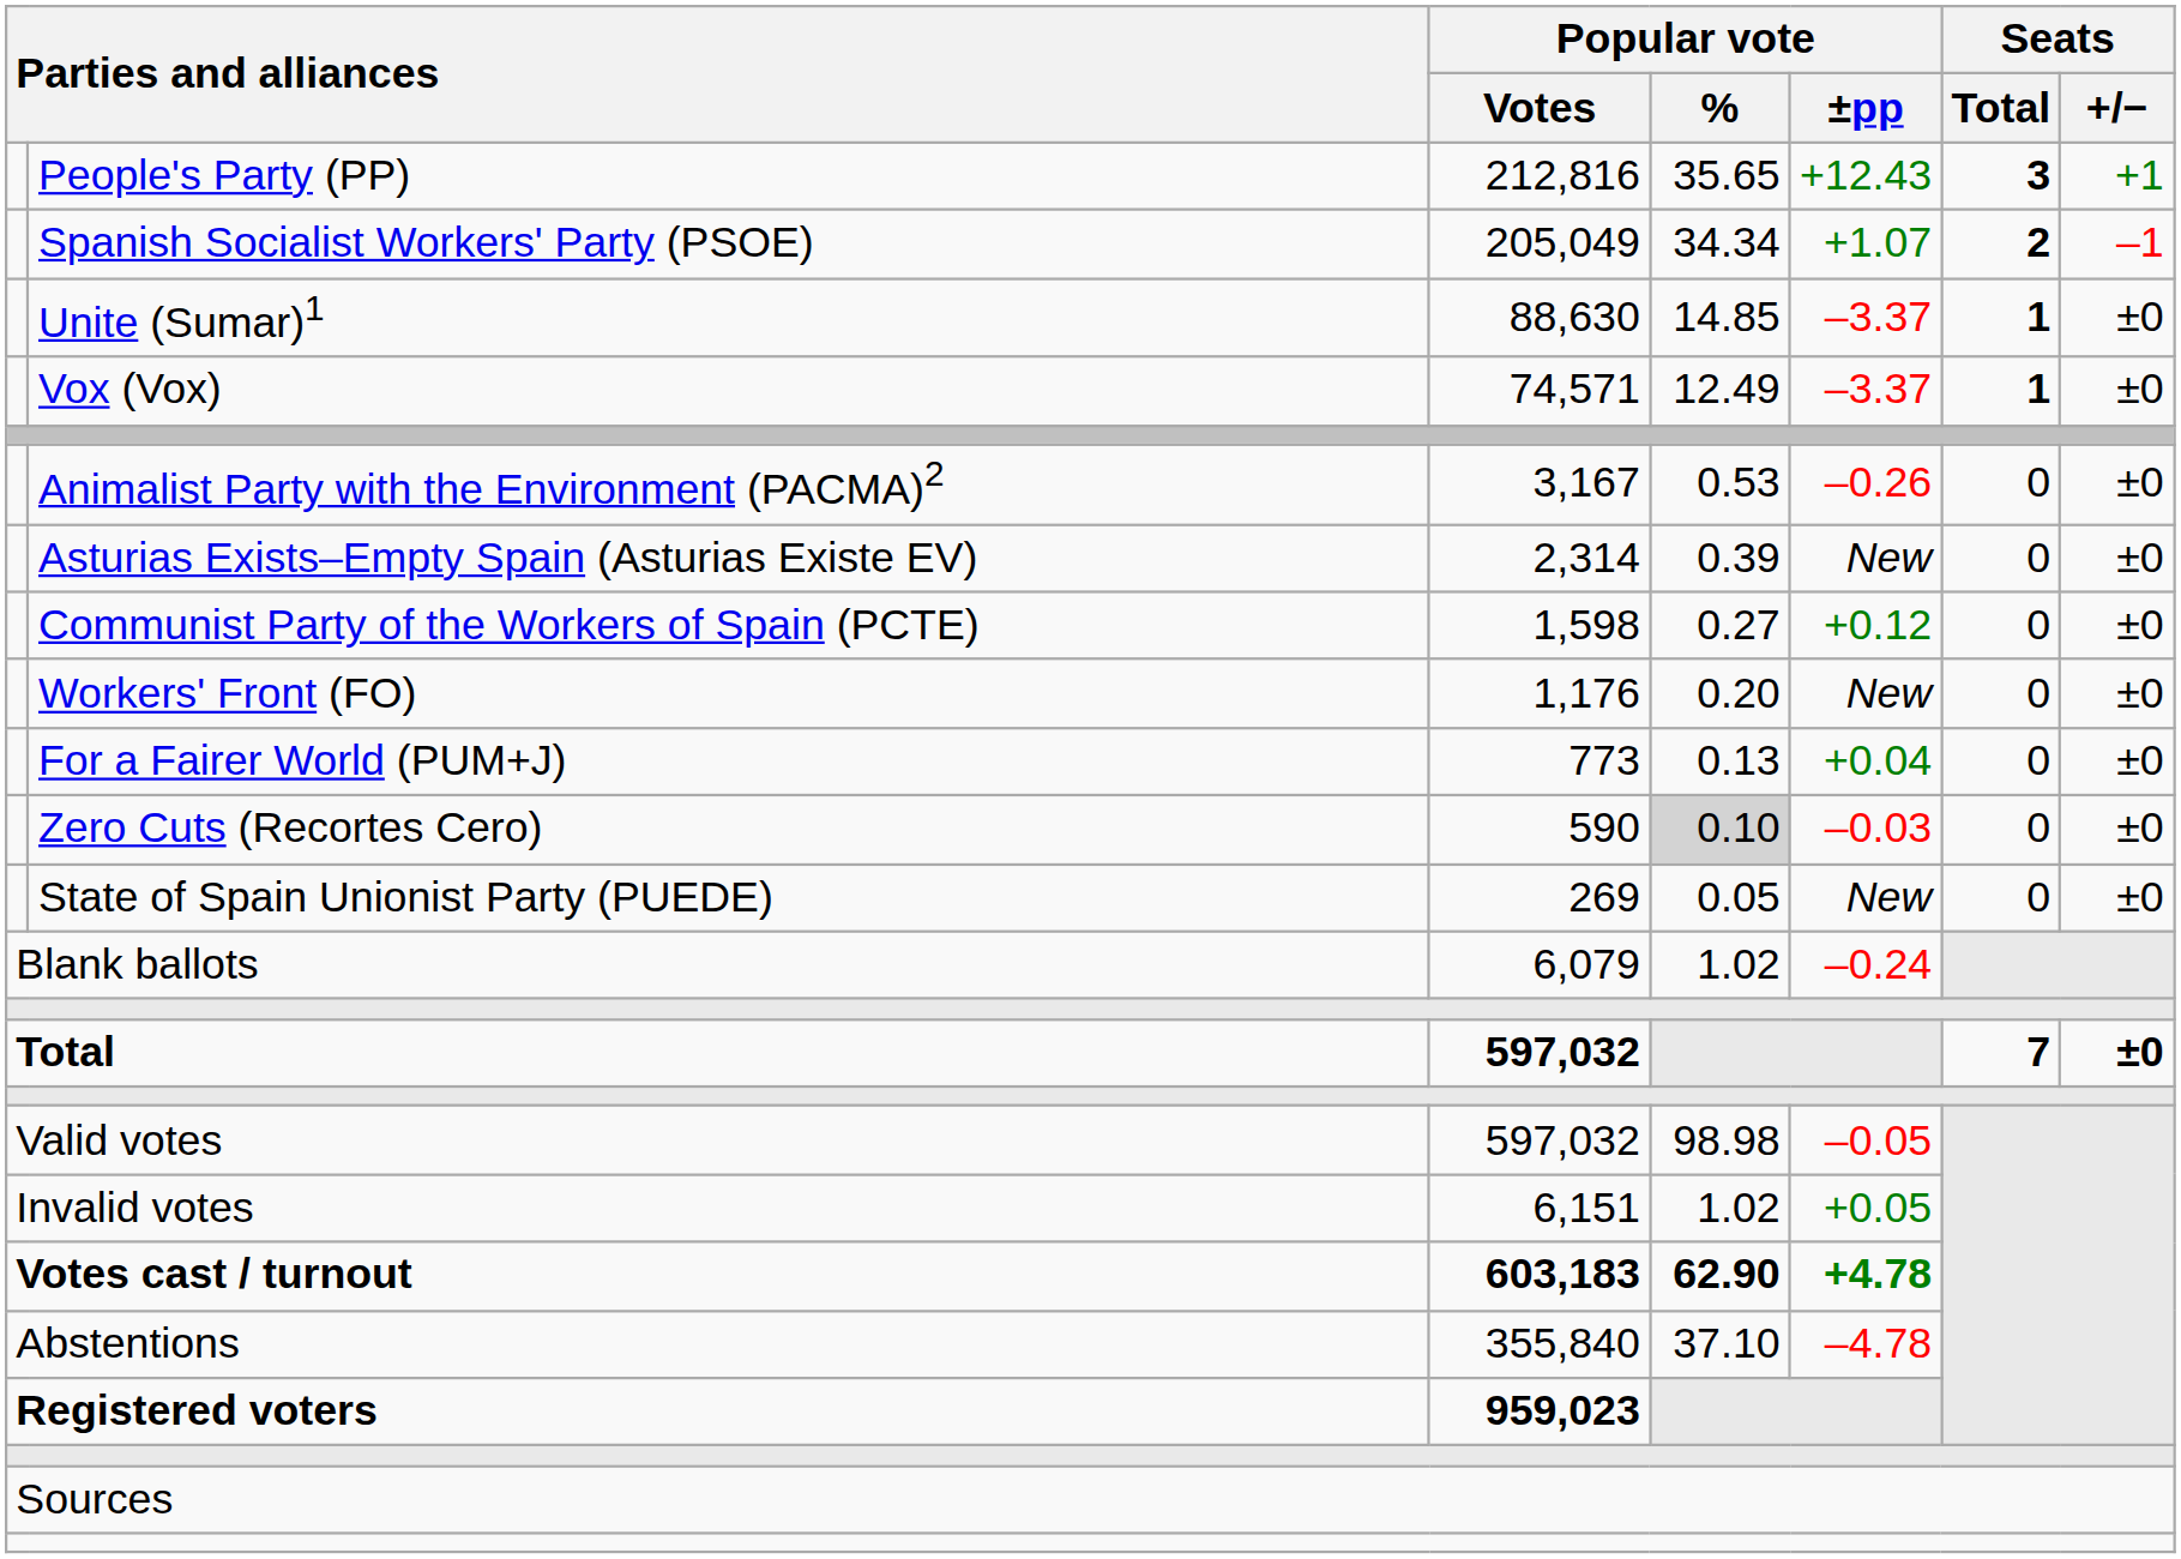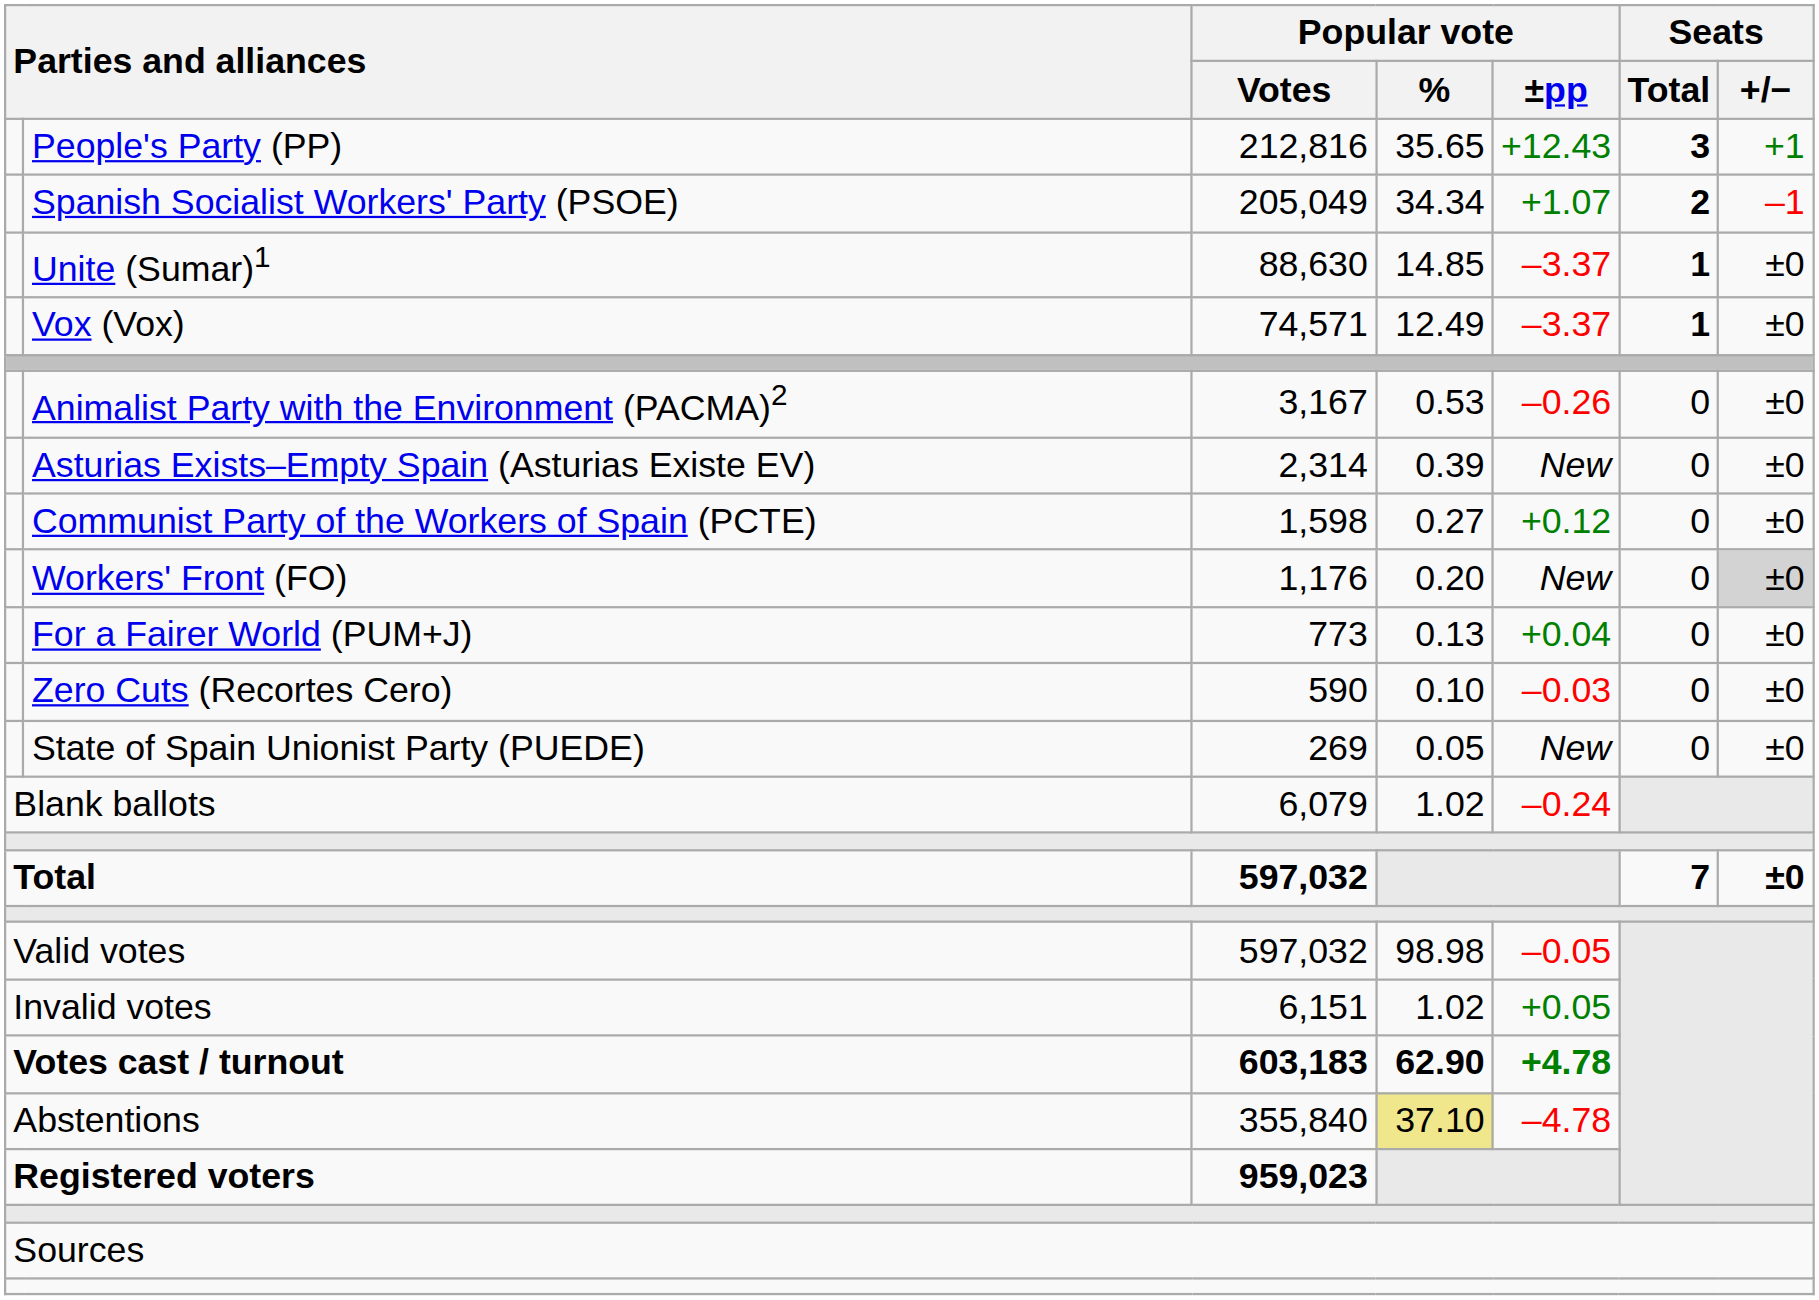Workers' Front (FO) | Seats / +/−: no background -> lightgrey background
Zero Cuts (Recortes Cero) | Popular vote / %: lightgrey background -> no background
Abstentions | Popular vote / %: no background -> khaki background
